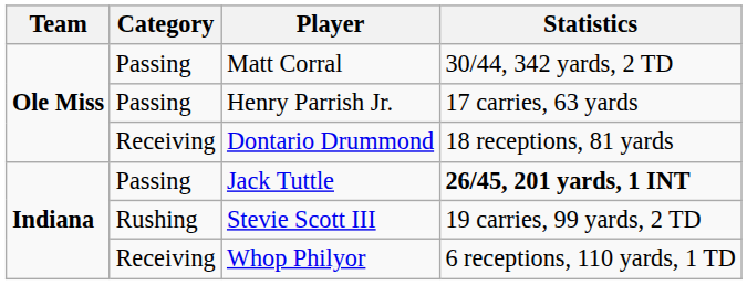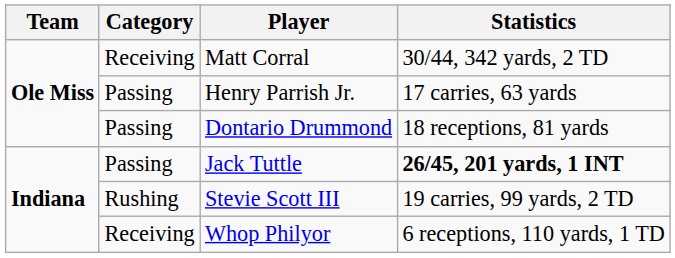Matt Corral | Category: Passing -> Receiving
Dontario Drummond | Category: Receiving -> Passing
